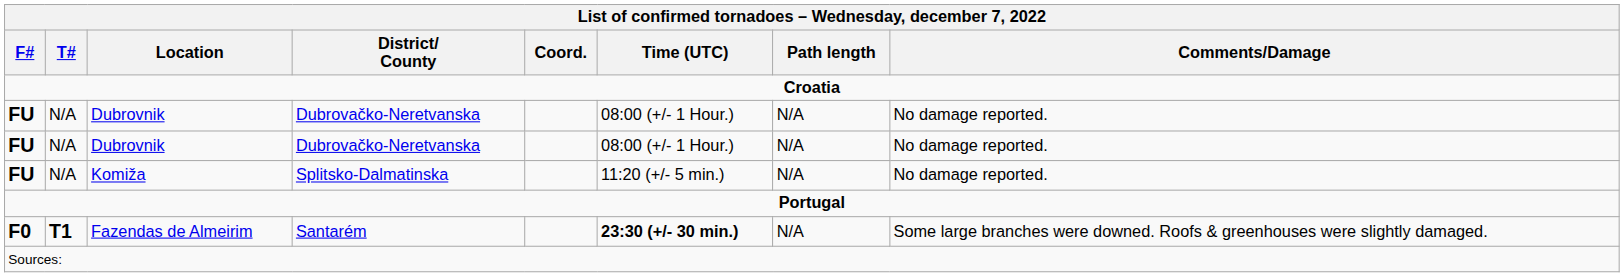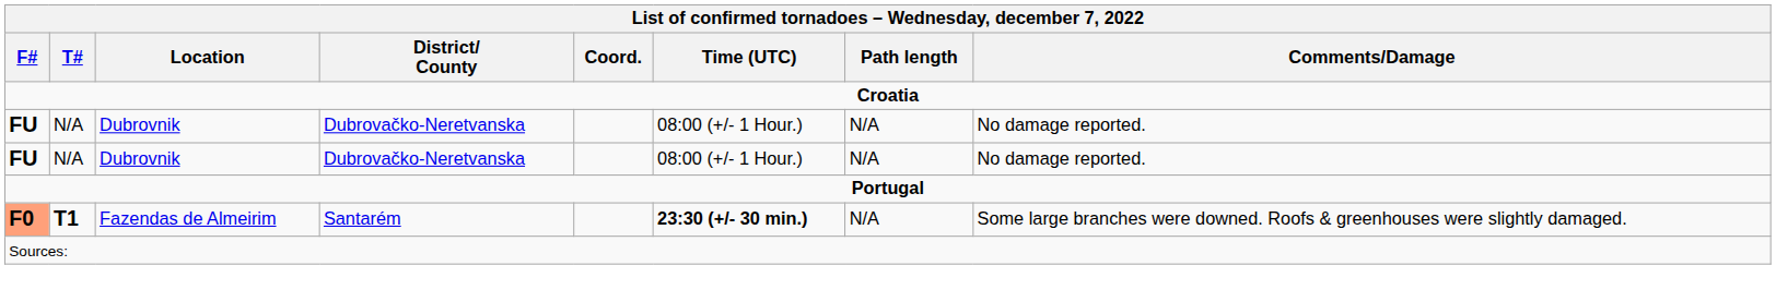- row: FU | N/A | Komiža | Splitsko-Dalmatinska | 11:20 (+/- 5 min.) | N/A | No damage reported.
Fazendas de Almeirim | F#: no background -> lightsalmon background
